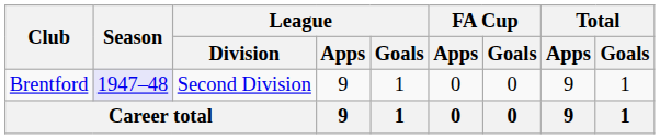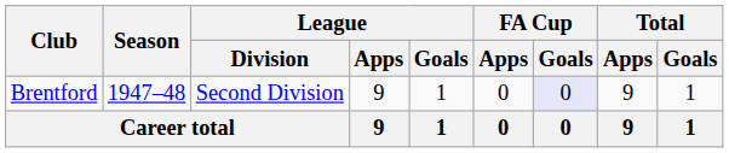Brentford | Season: lavender background -> no background
Brentford | FA Cup / Goals: no background -> lavender background
